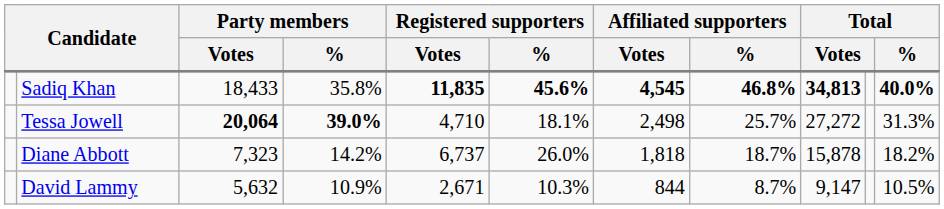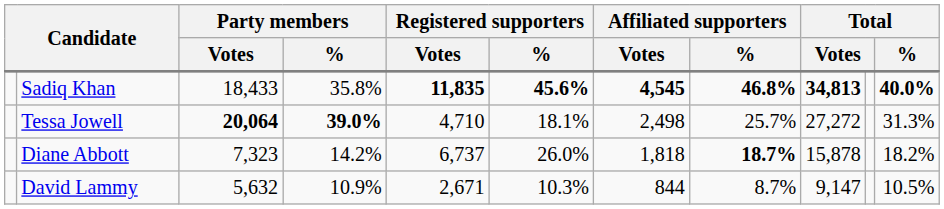Diane Abbott | Affiliated supporters / %: normal -> bold
